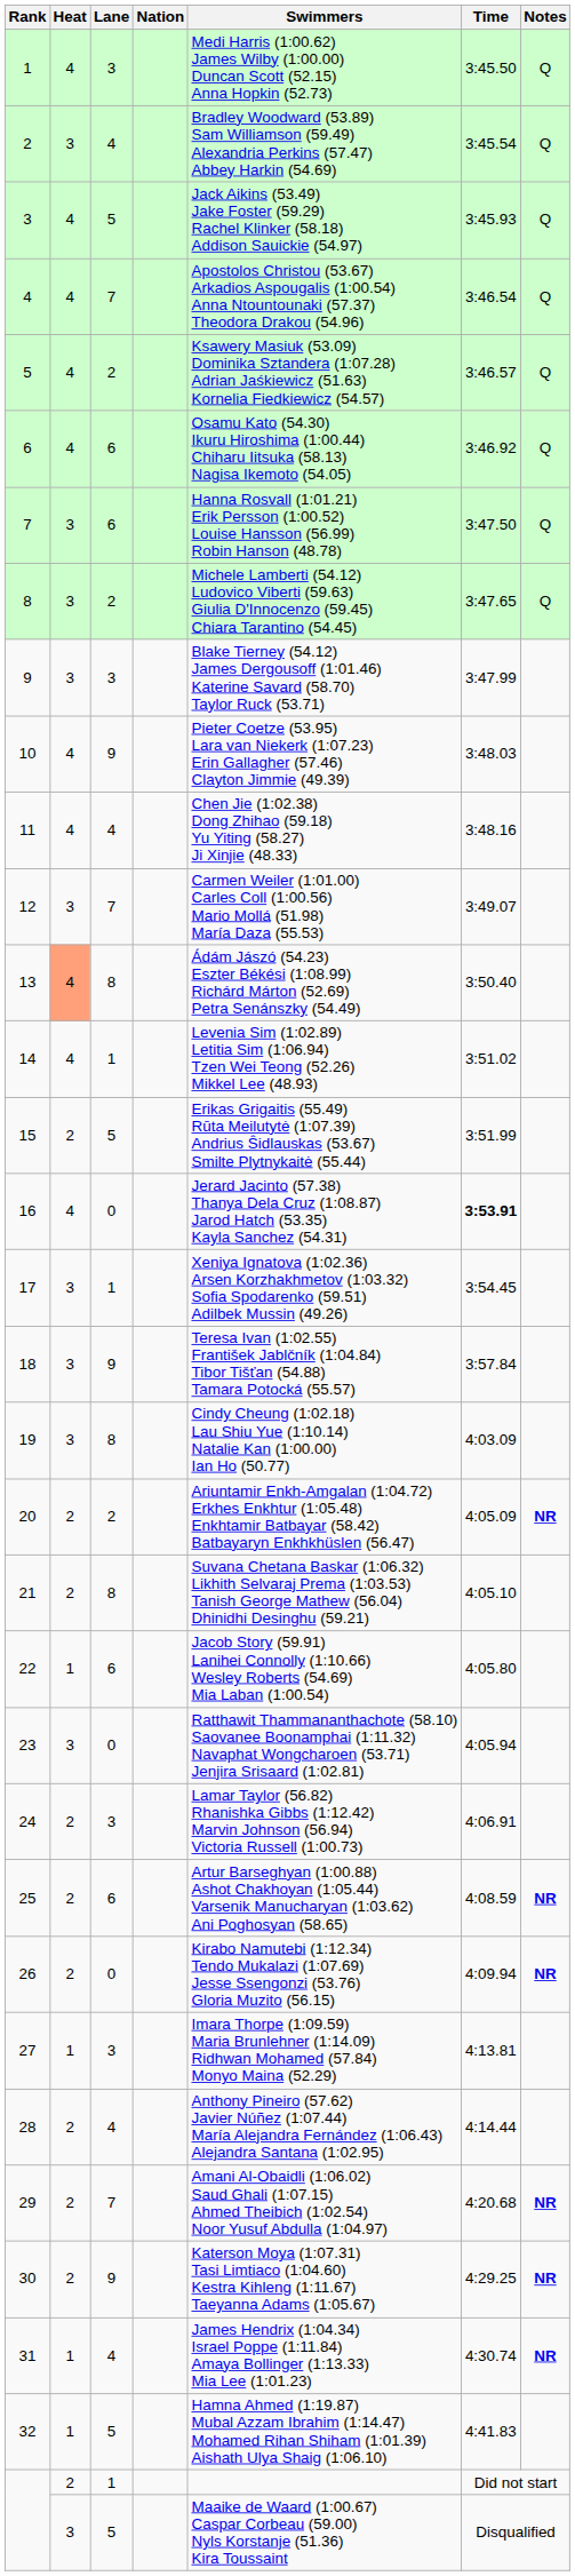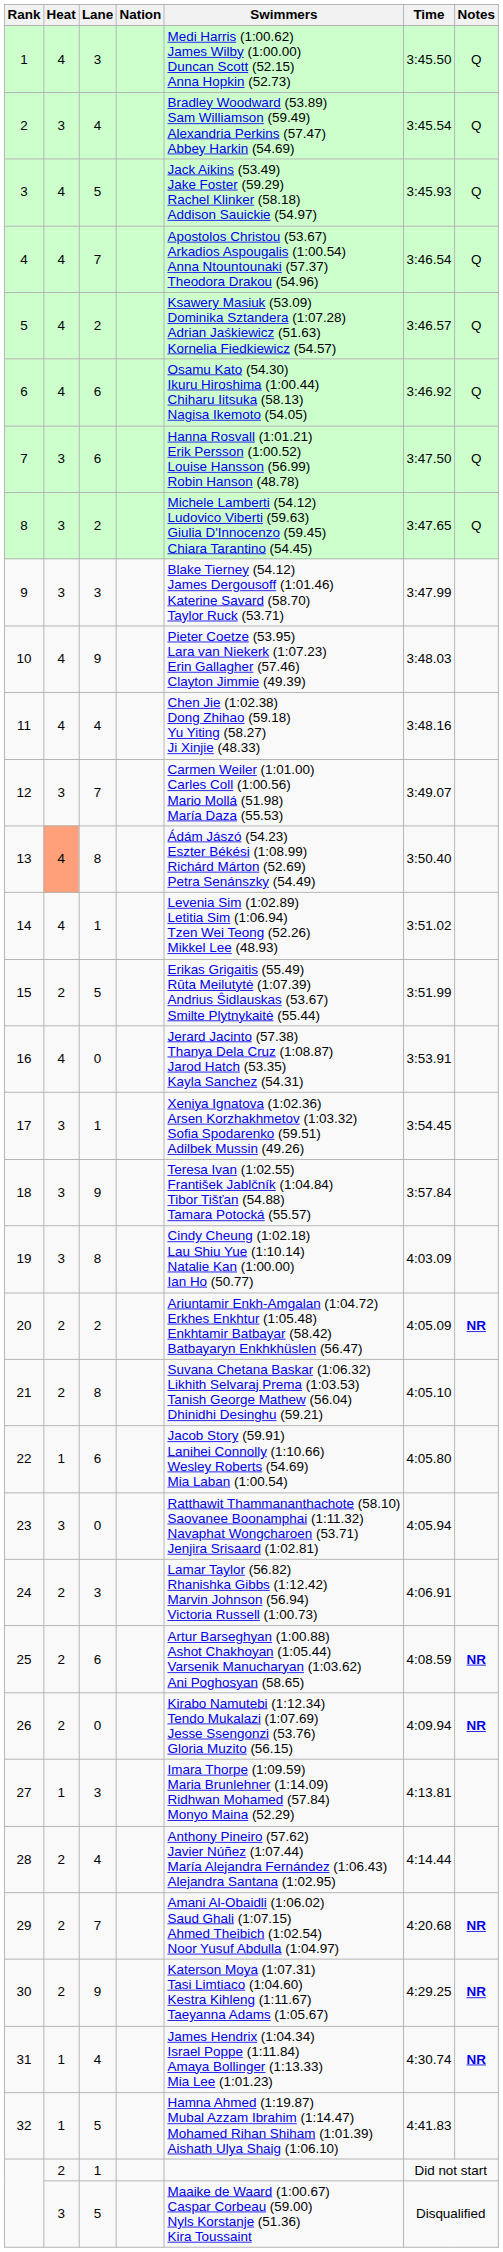16 | Time: bold -> normal
